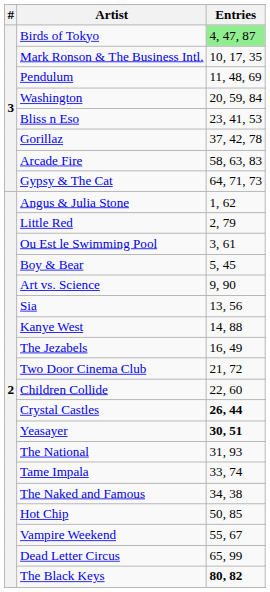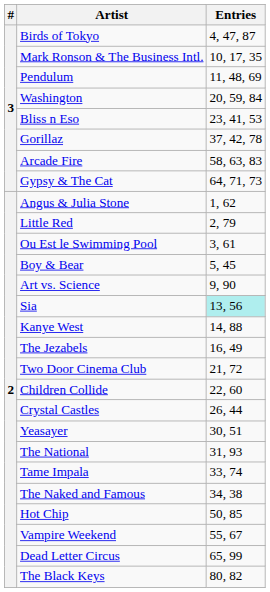Birds of Tokyo | Entries: lightgreen background -> no background
Sia | Entries: no background -> paleturquoise background
Crystal Castles | Entries: bold -> normal
Yeasayer | Entries: bold -> normal
The Black Keys | Entries: bold -> normal
